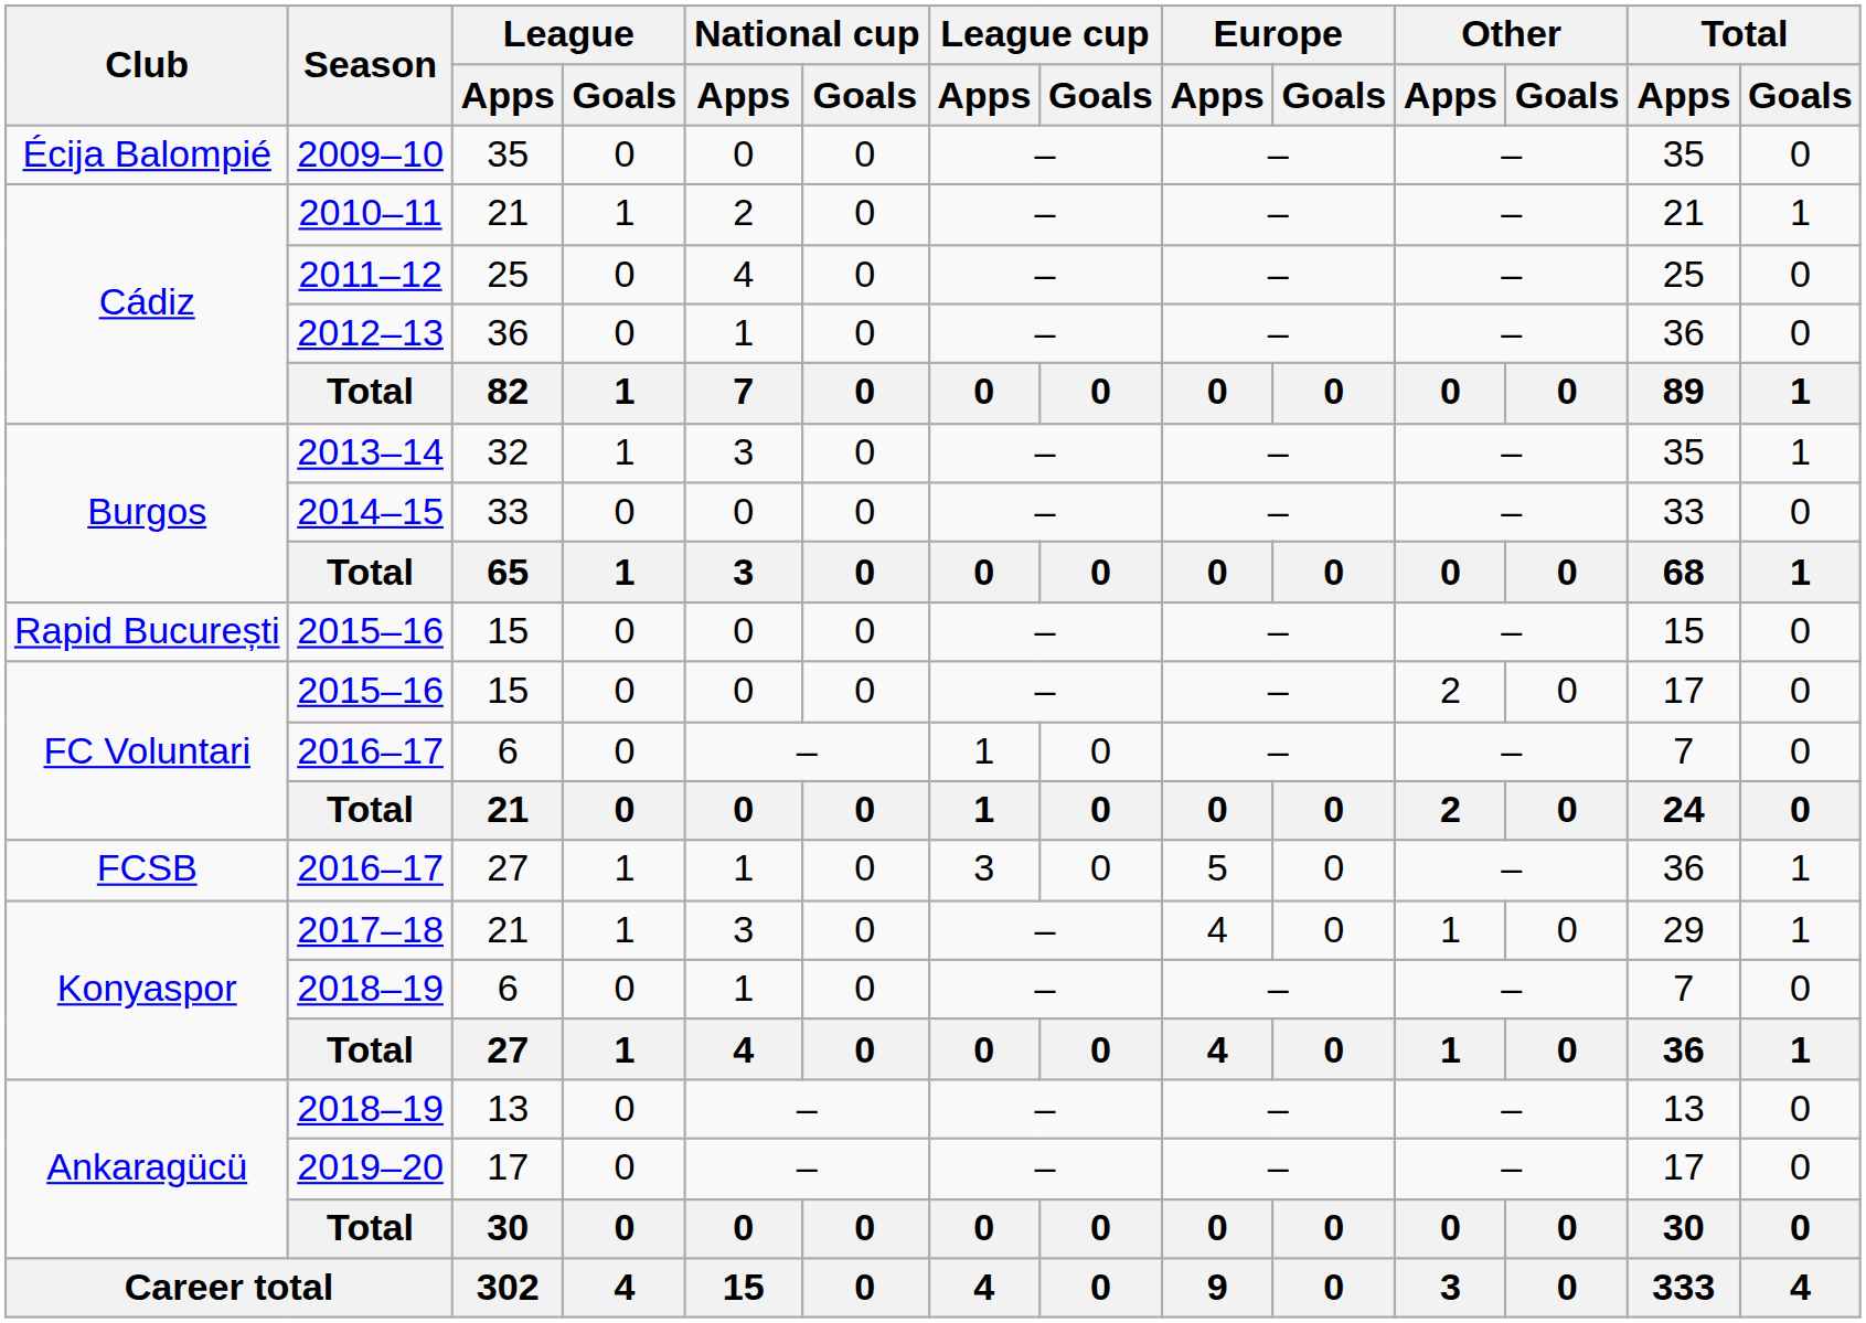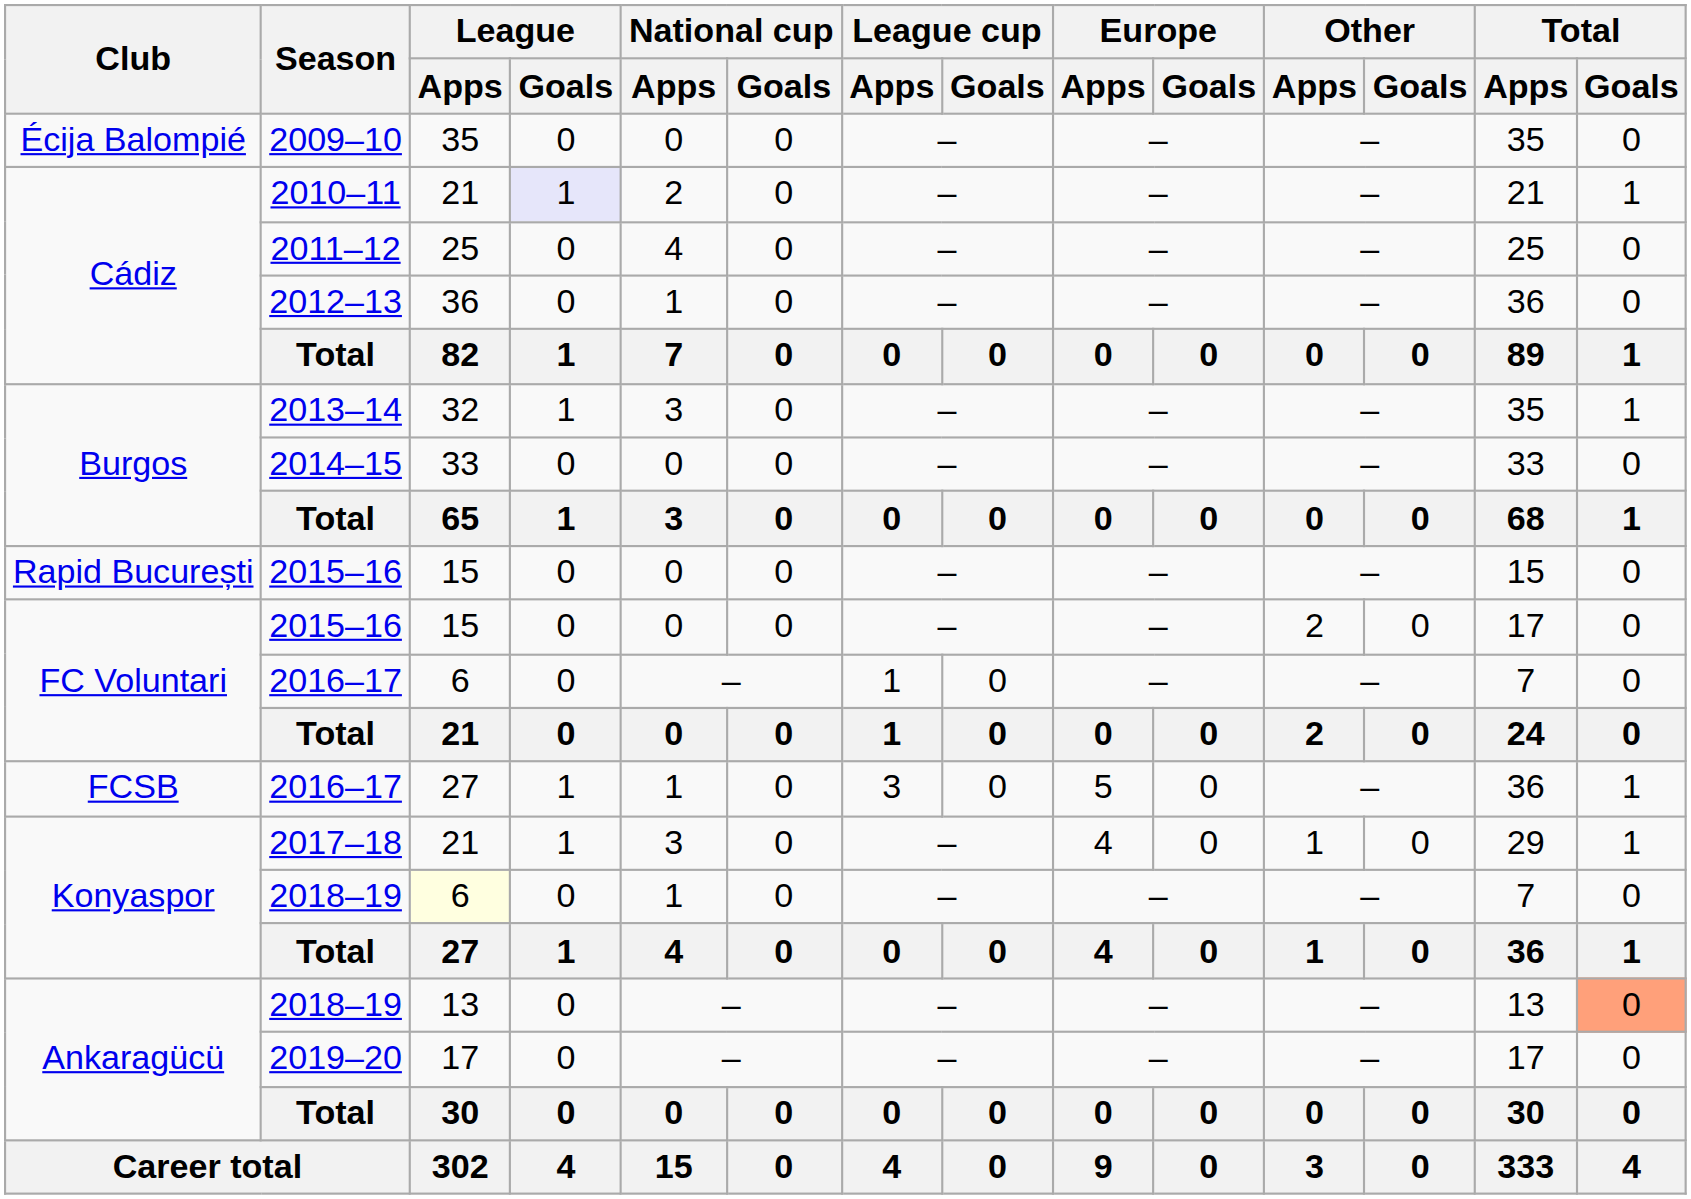2010–11 | League / Goals: no background -> lavender background
Konyaspor / 2018–19 | League / Apps: no background -> lightyellow background
Ankaragücü / 2018–19 | Total / Goals: no background -> lightsalmon background
